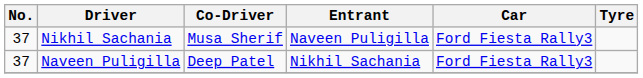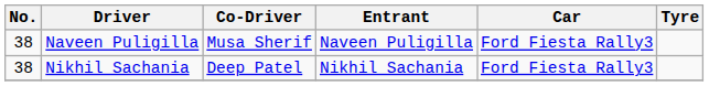row 2 | No.: 37 -> 38
row 2 | Driver: Nikhil Sachania -> Naveen Puligilla
row 3 | No.: 37 -> 38
row 3 | Driver: Naveen Puligilla -> Nikhil Sachania
